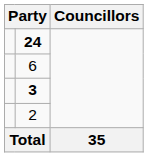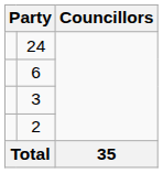24 | column 2: bold -> normal
3 | column 2: bold -> normal
